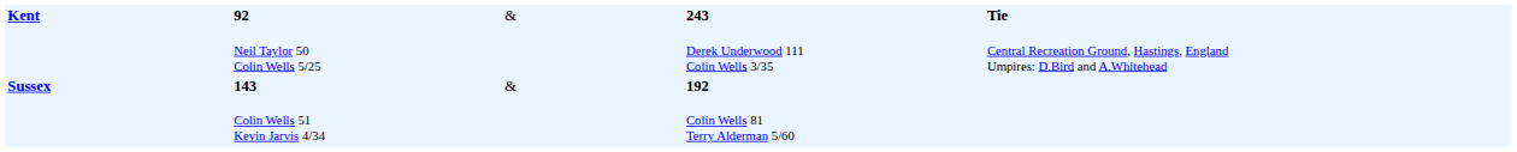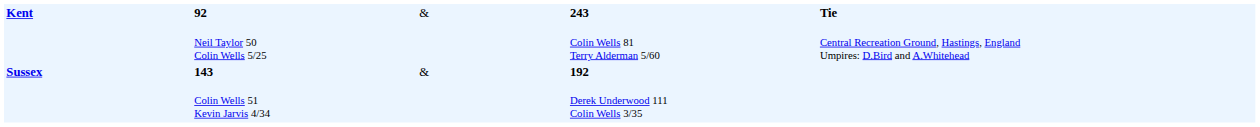Neil Taylor 50 Colin Wells 5/25 | column 4: Derek Underwood 111 Colin Wells 3/35 -> Colin Wells 81 Terry Alderman 5/60
Colin Wells 51 Kevin Jarvis 4/34 | column 4: Colin Wells 81 Terry Alderman 5/60 -> Derek Underwood 111 Colin Wells 3/35
